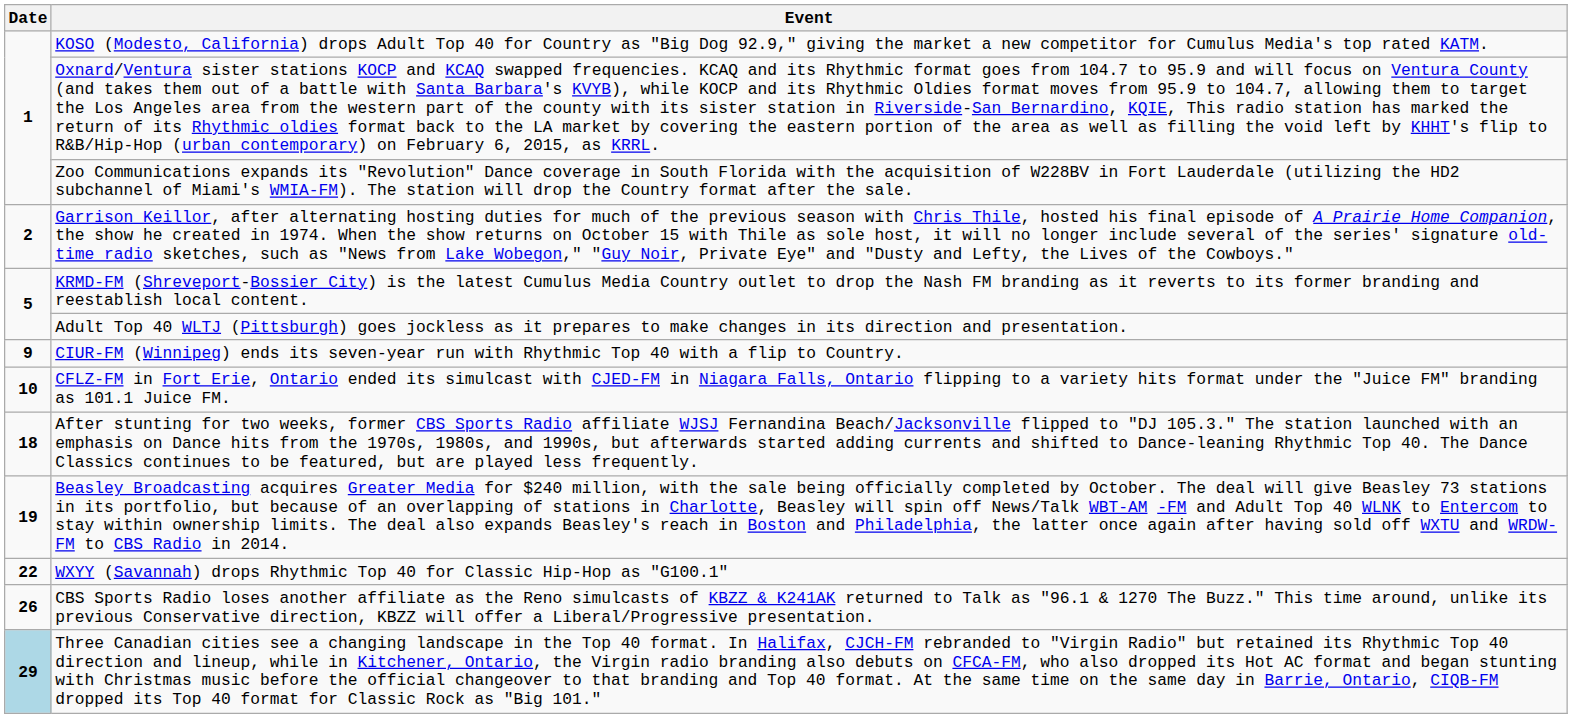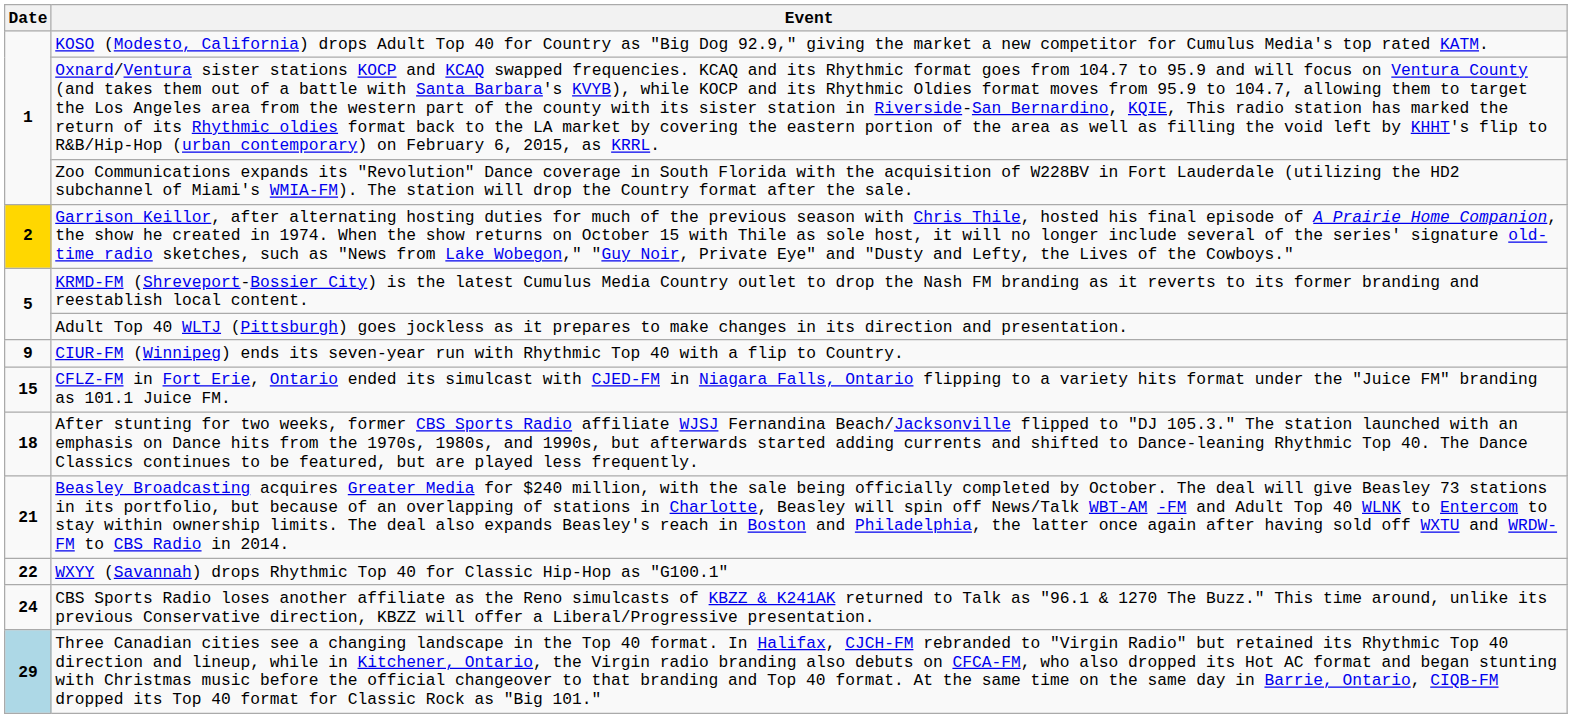row 5 | Date: no background -> gold background
row 9 | Date: 10 -> 15
row 11 | Date: 19 -> 21
row 13 | Date: 26 -> 24
